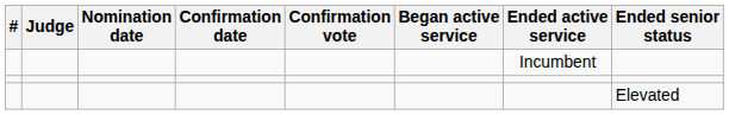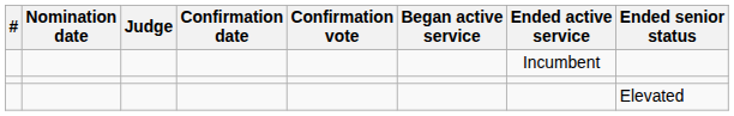columns swapped: Judge <-> Nomination date
